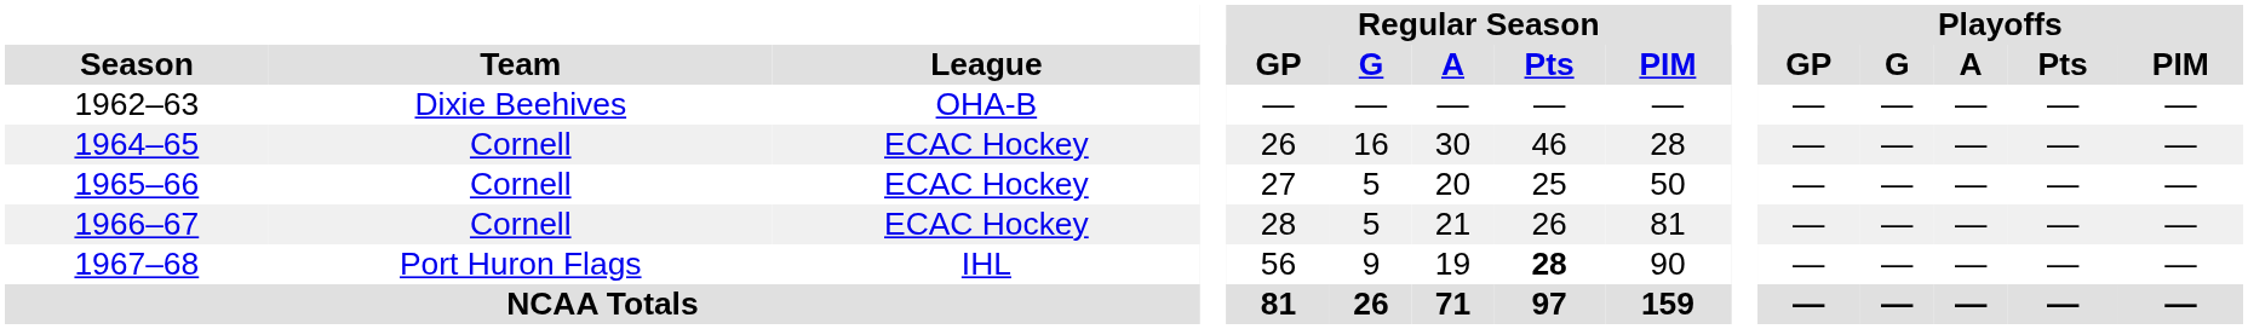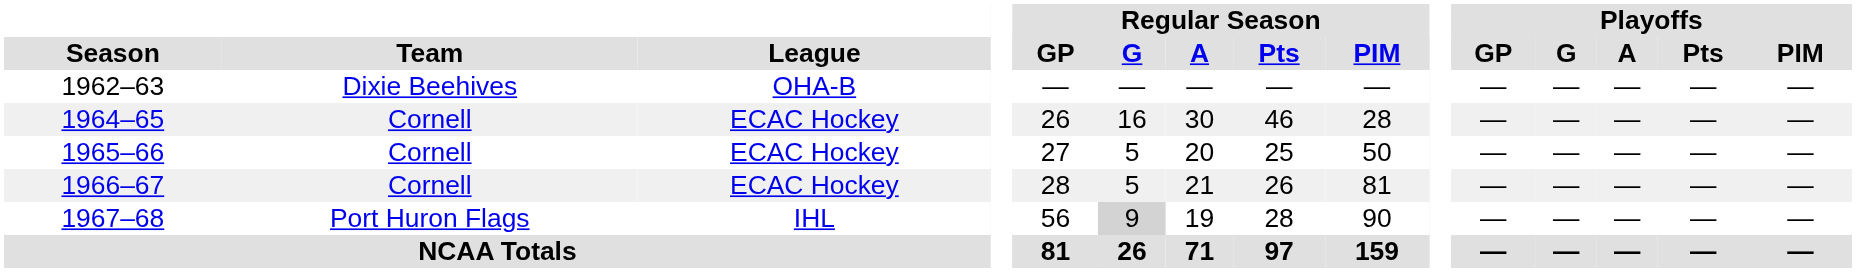1967–68 | Regular Season / G: no background -> lightgrey background
1967–68 | Regular Season / Pts: bold -> normal
